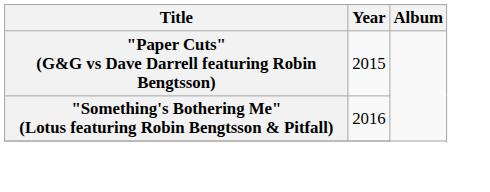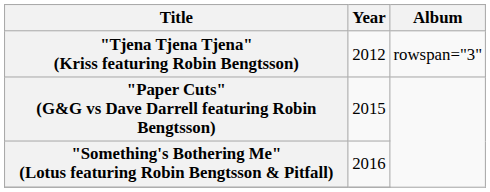+ row: "Tjena Tjena Tjena" (Kriss featuring Robin Bengtsson) | 2012 | rowspan="3"
